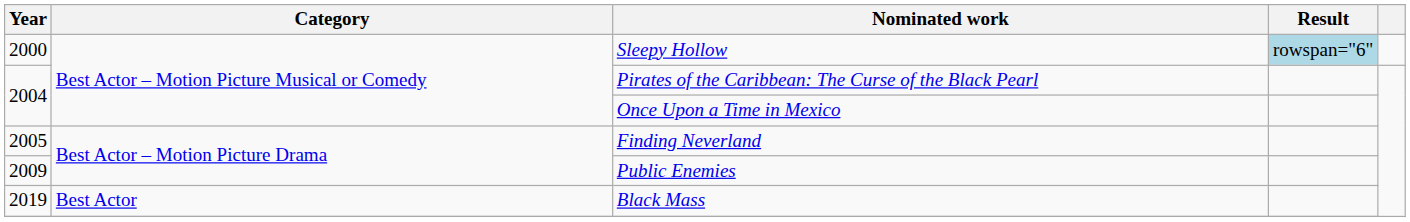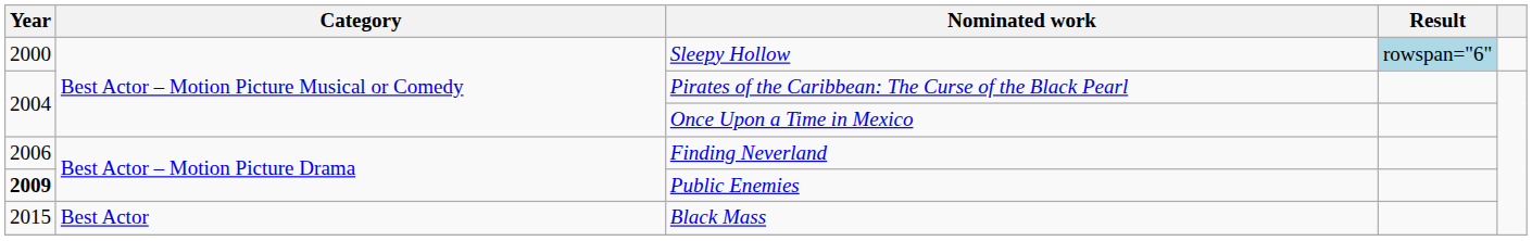Finding Neverland | Year: 2005 -> 2006
Public Enemies | Year: normal -> bold
Black Mass | Year: 2019 -> 2015
